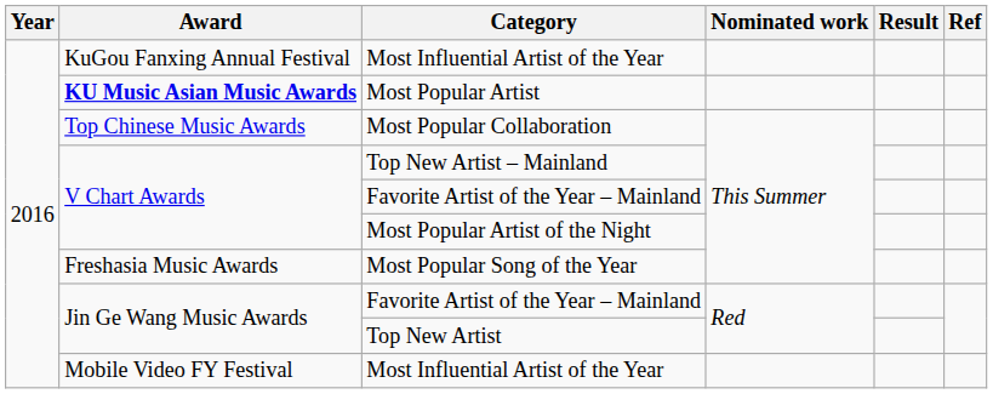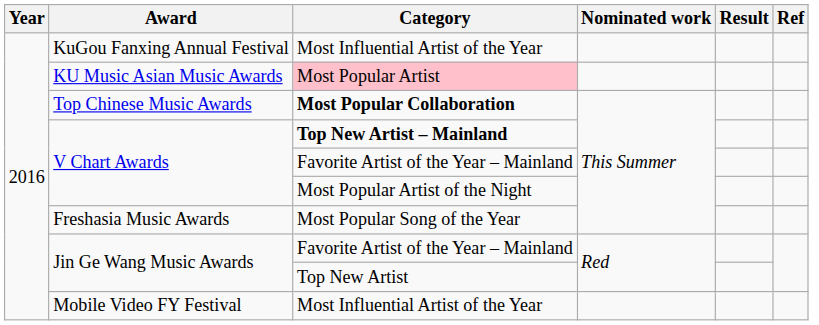Most Popular Artist | Award: bold -> normal
Most Popular Artist | Category: no background -> pink background
Most Popular Collaboration | Category: normal -> bold
Top New Artist – Mainland | Category: normal -> bold
